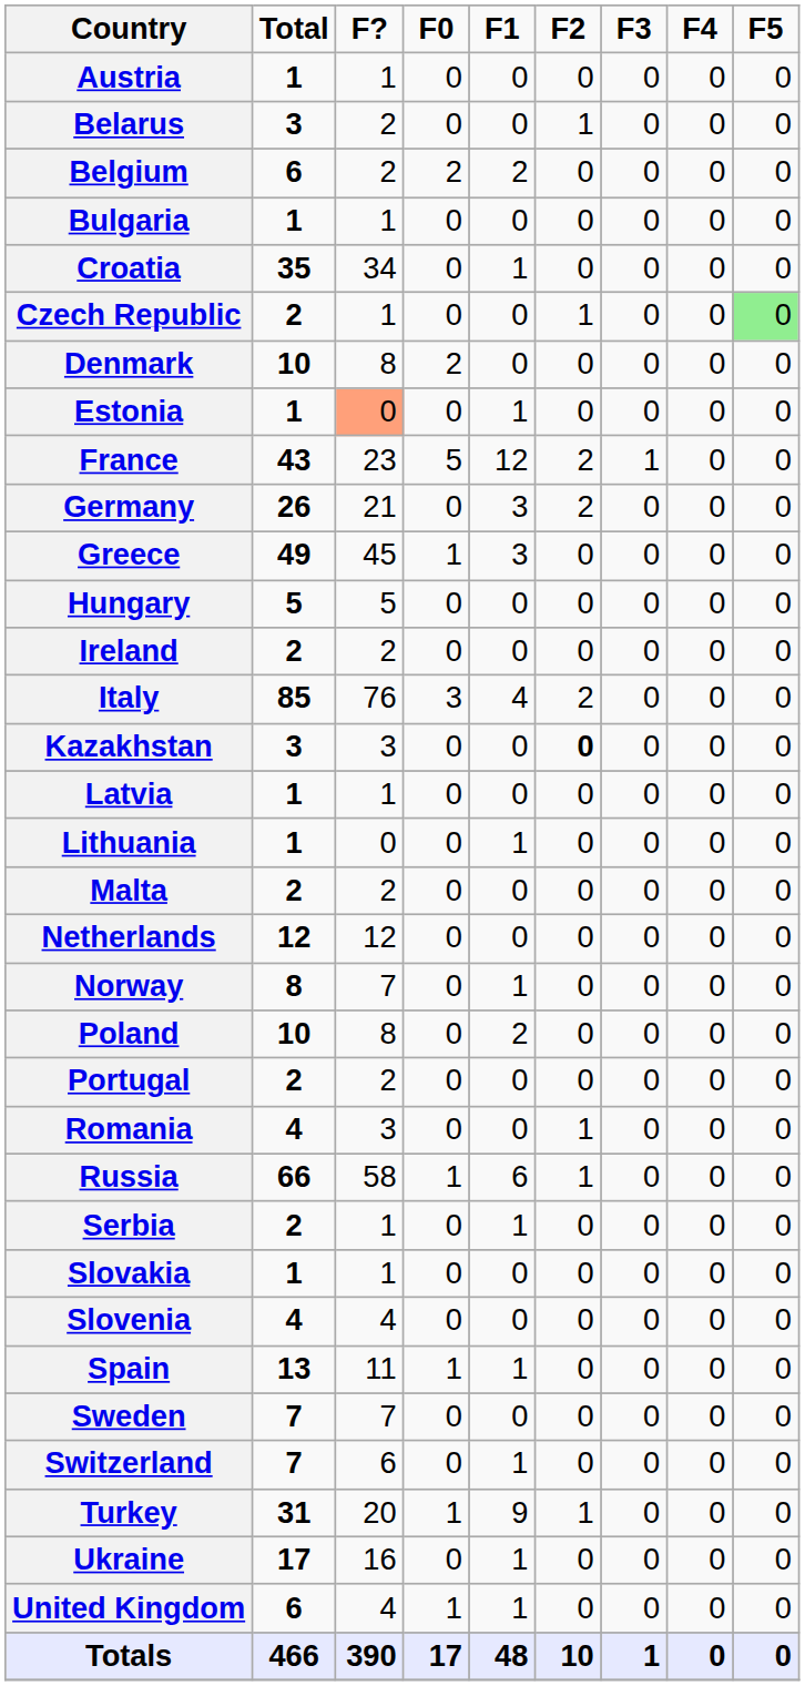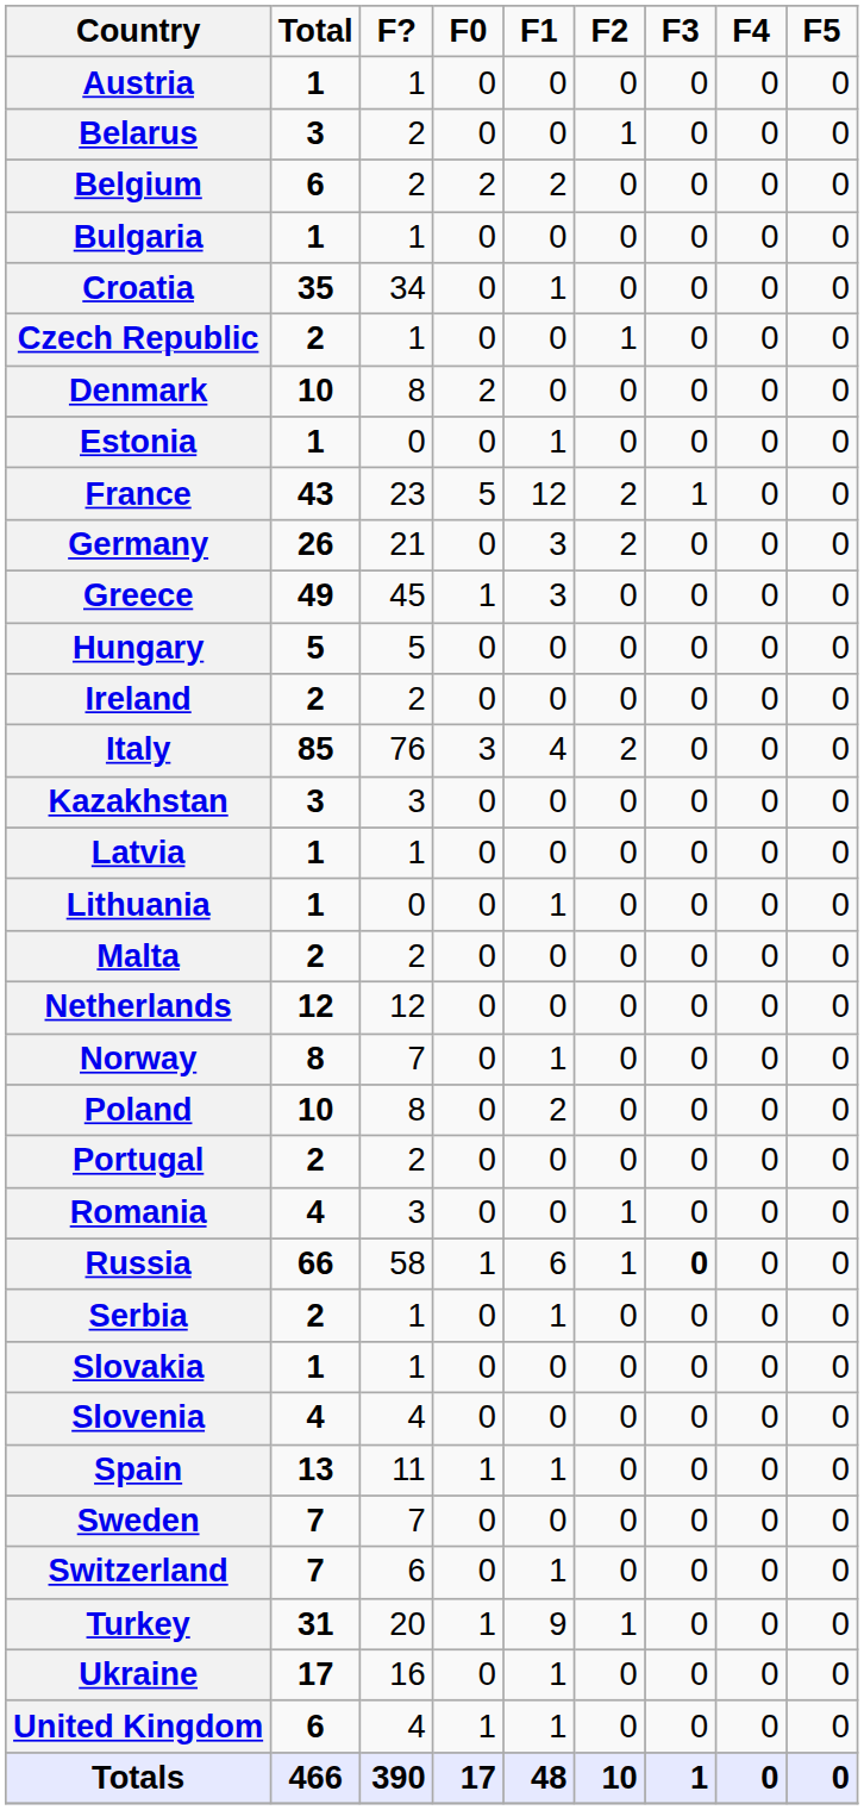Czech Republic | F5: lightgreen background -> no background
Estonia | F?: lightsalmon background -> no background
Kazakhstan | F2: bold -> normal
Russia | F3: normal -> bold
